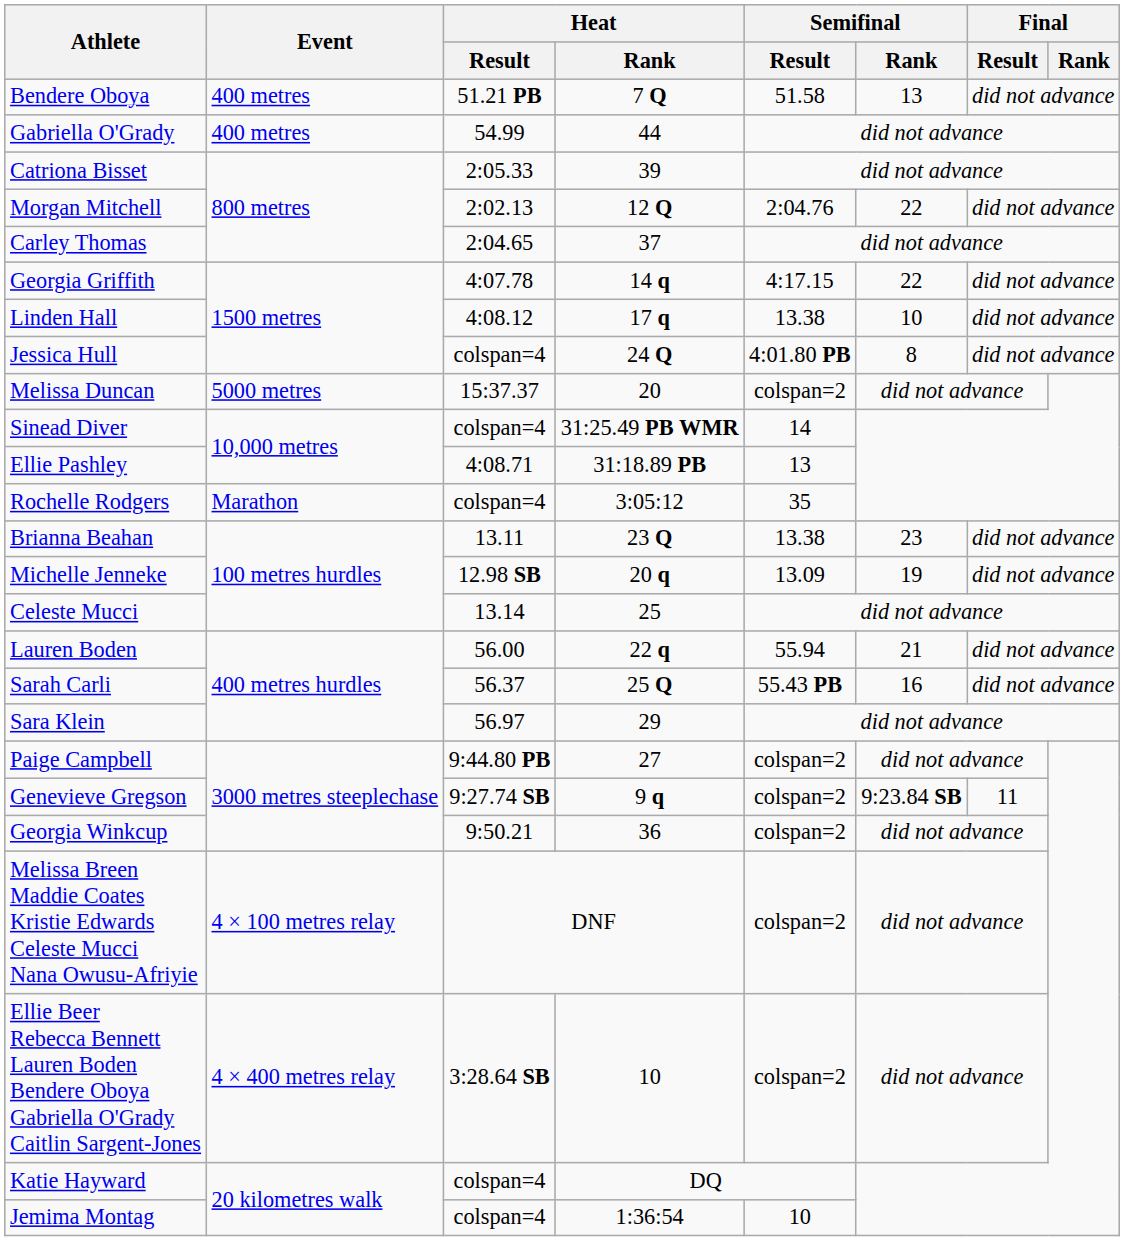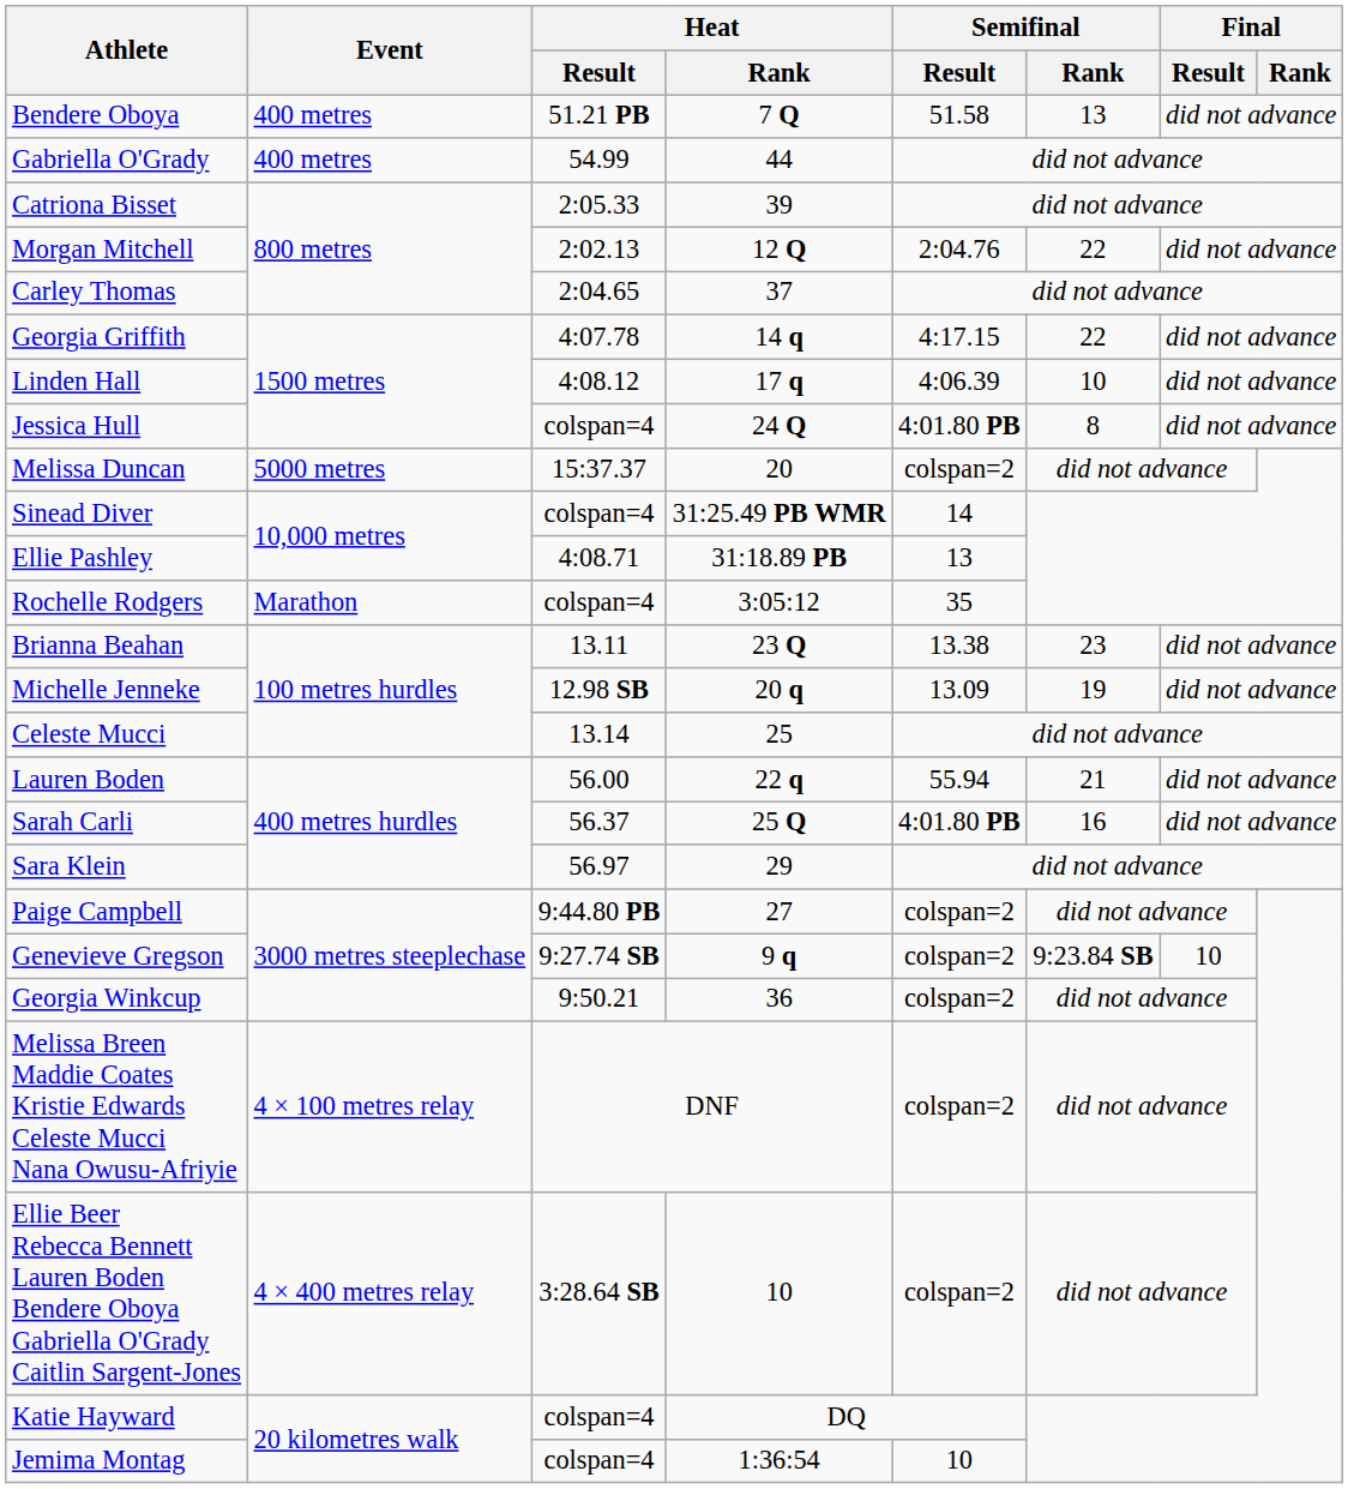Linden Hall | Semifinal / Result: 13.38 -> 4:06.39
Sarah Carli | Semifinal / Result: 55.43 PB -> 4:01.80 PB
Genevieve Gregson | Final / Result: 11 -> 10
